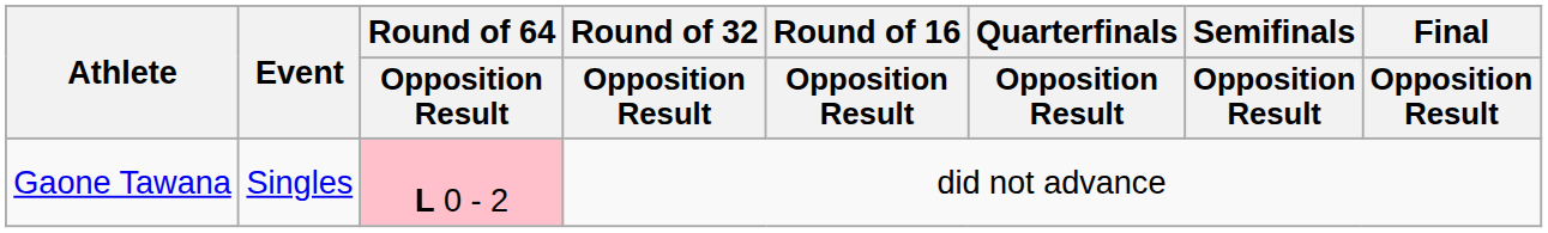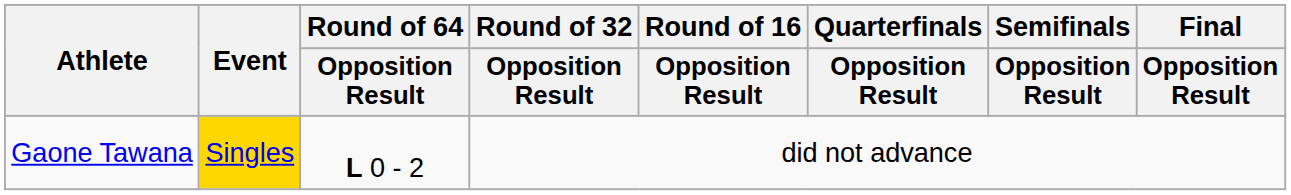Gaone Tawana | Event: no background -> gold background
Gaone Tawana | Round of 64 / Opposition Result: pink background -> no background
